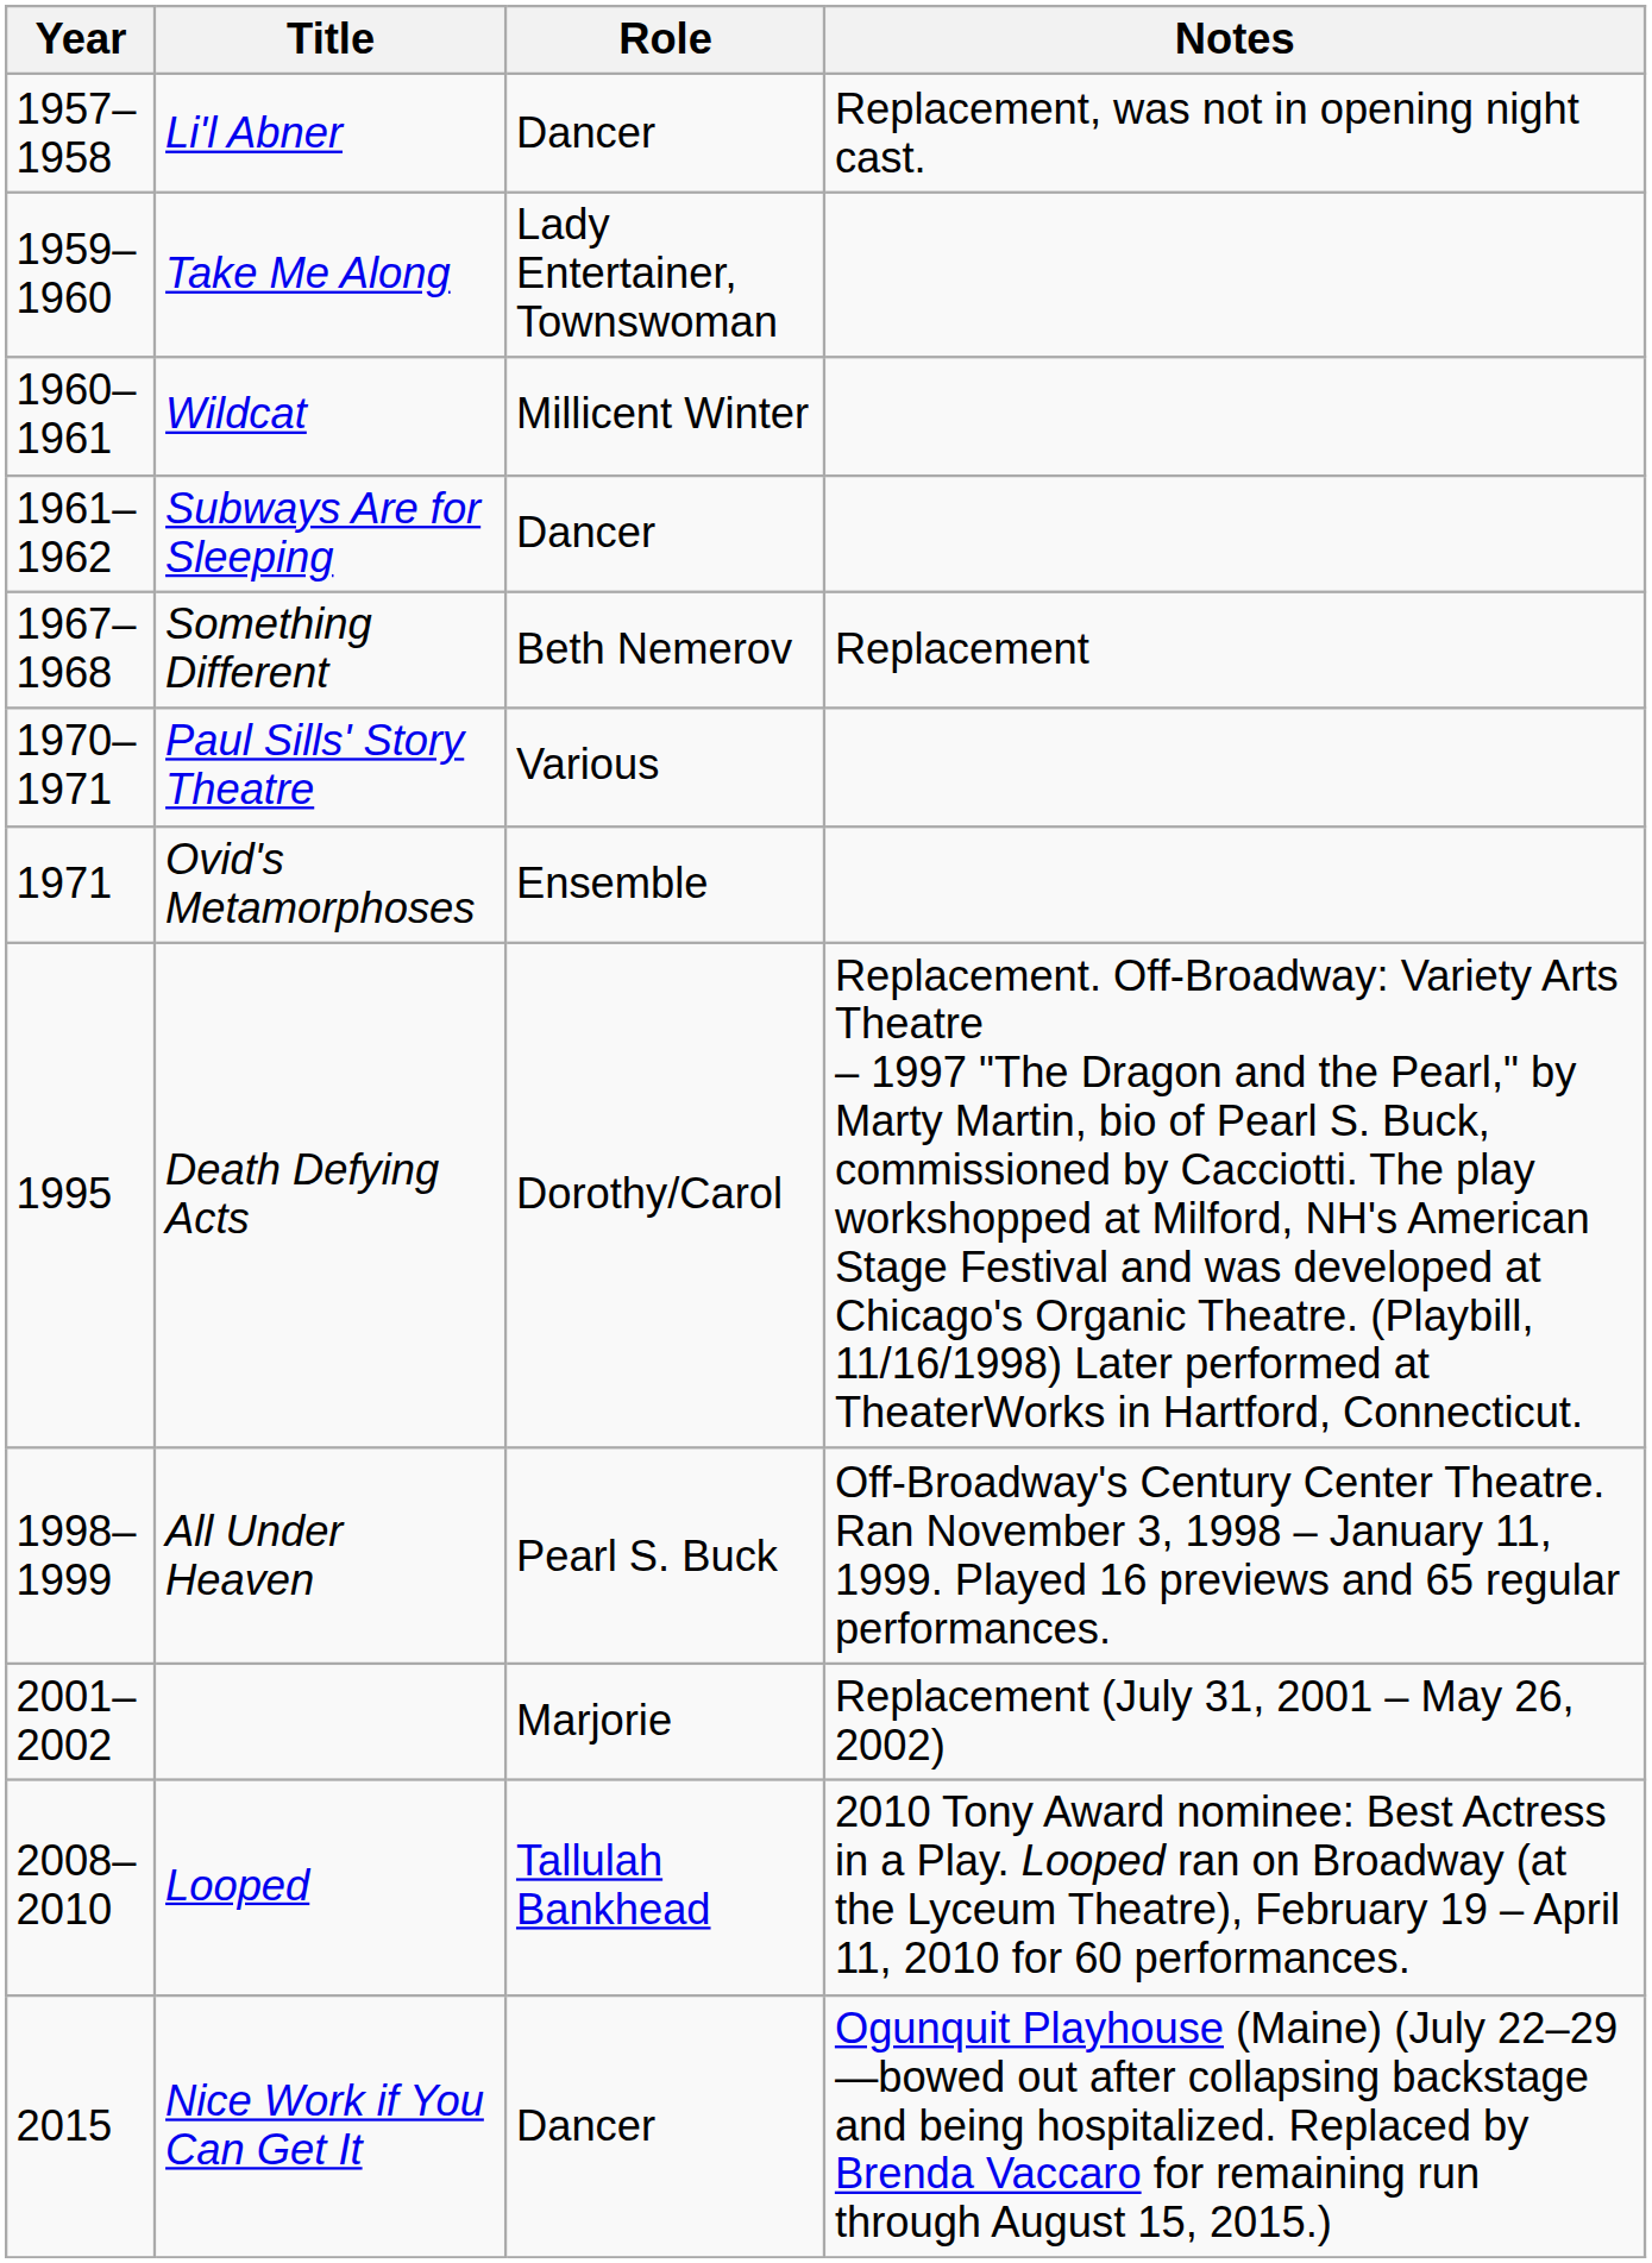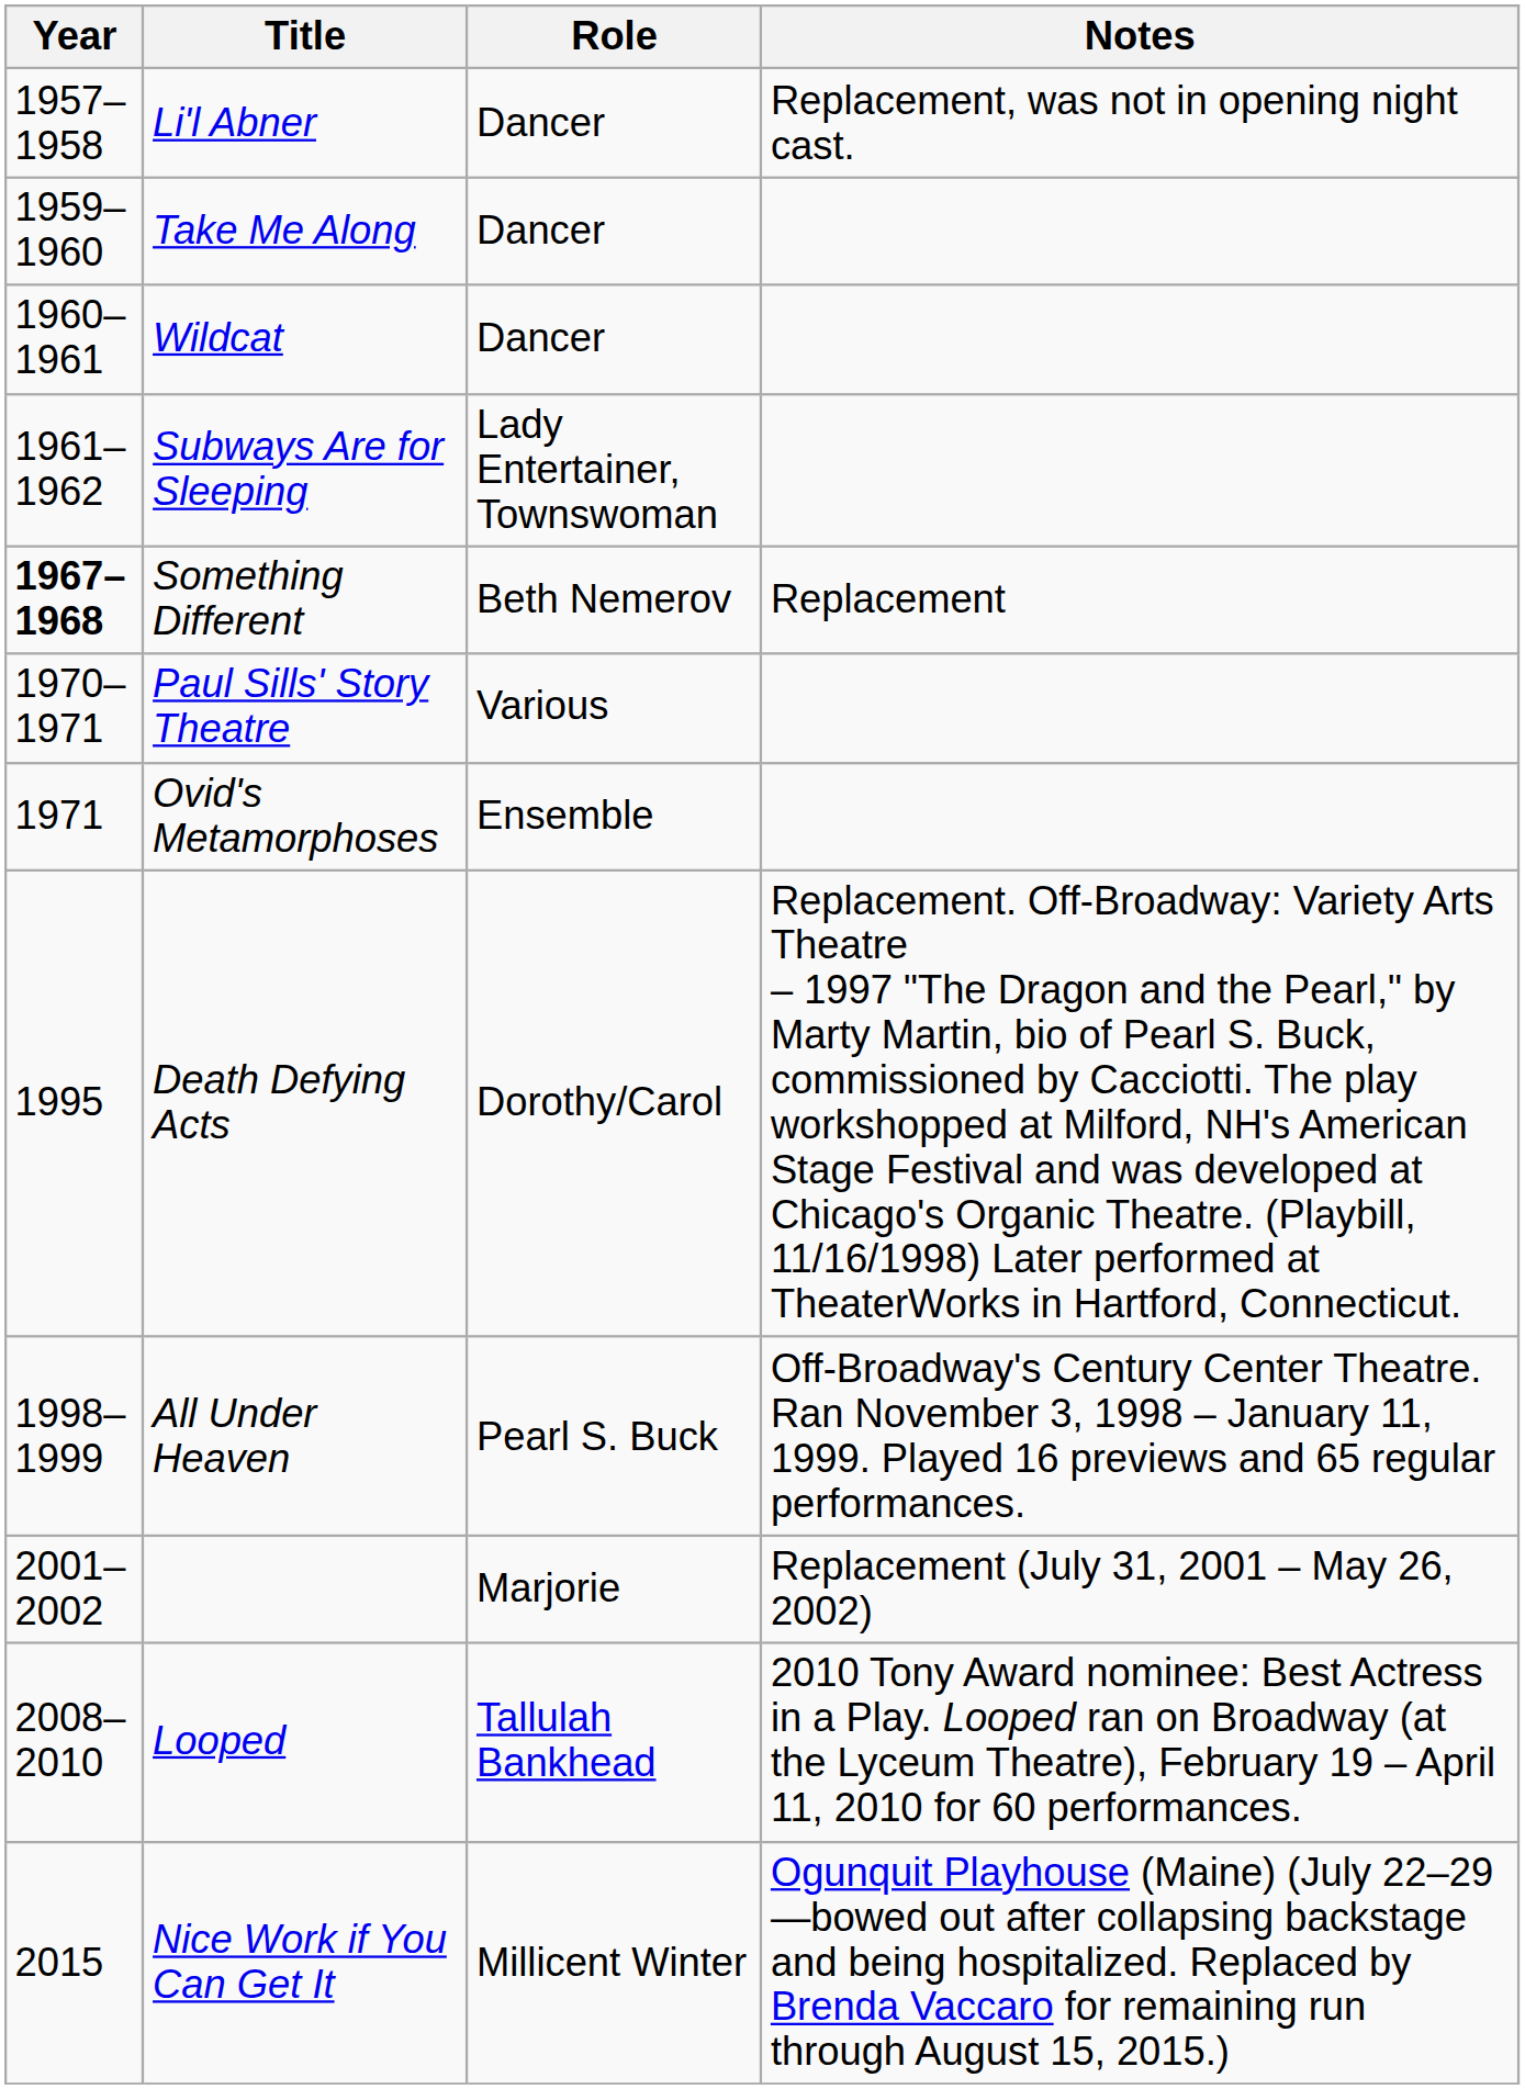Take Me Along | Role: Lady Entertainer, Townswoman -> Dancer
Wildcat | Role: Millicent Winter -> Dancer
Subways Are for Sleeping | Role: Dancer -> Lady Entertainer, Townswoman
Something Different | Year: normal -> bold
Nice Work if You Can Get It | Role: Dancer -> Millicent Winter
